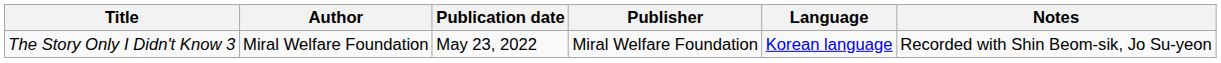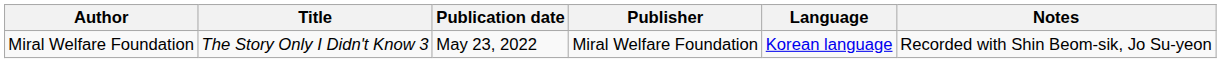columns swapped: Author <-> Title
